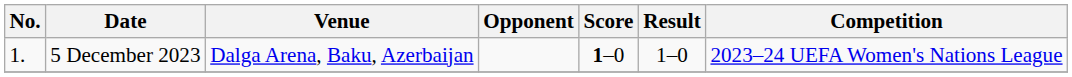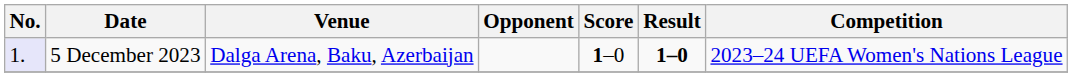5 December 2023 | No.: no background -> lavender background
5 December 2023 | Result: normal -> bold
